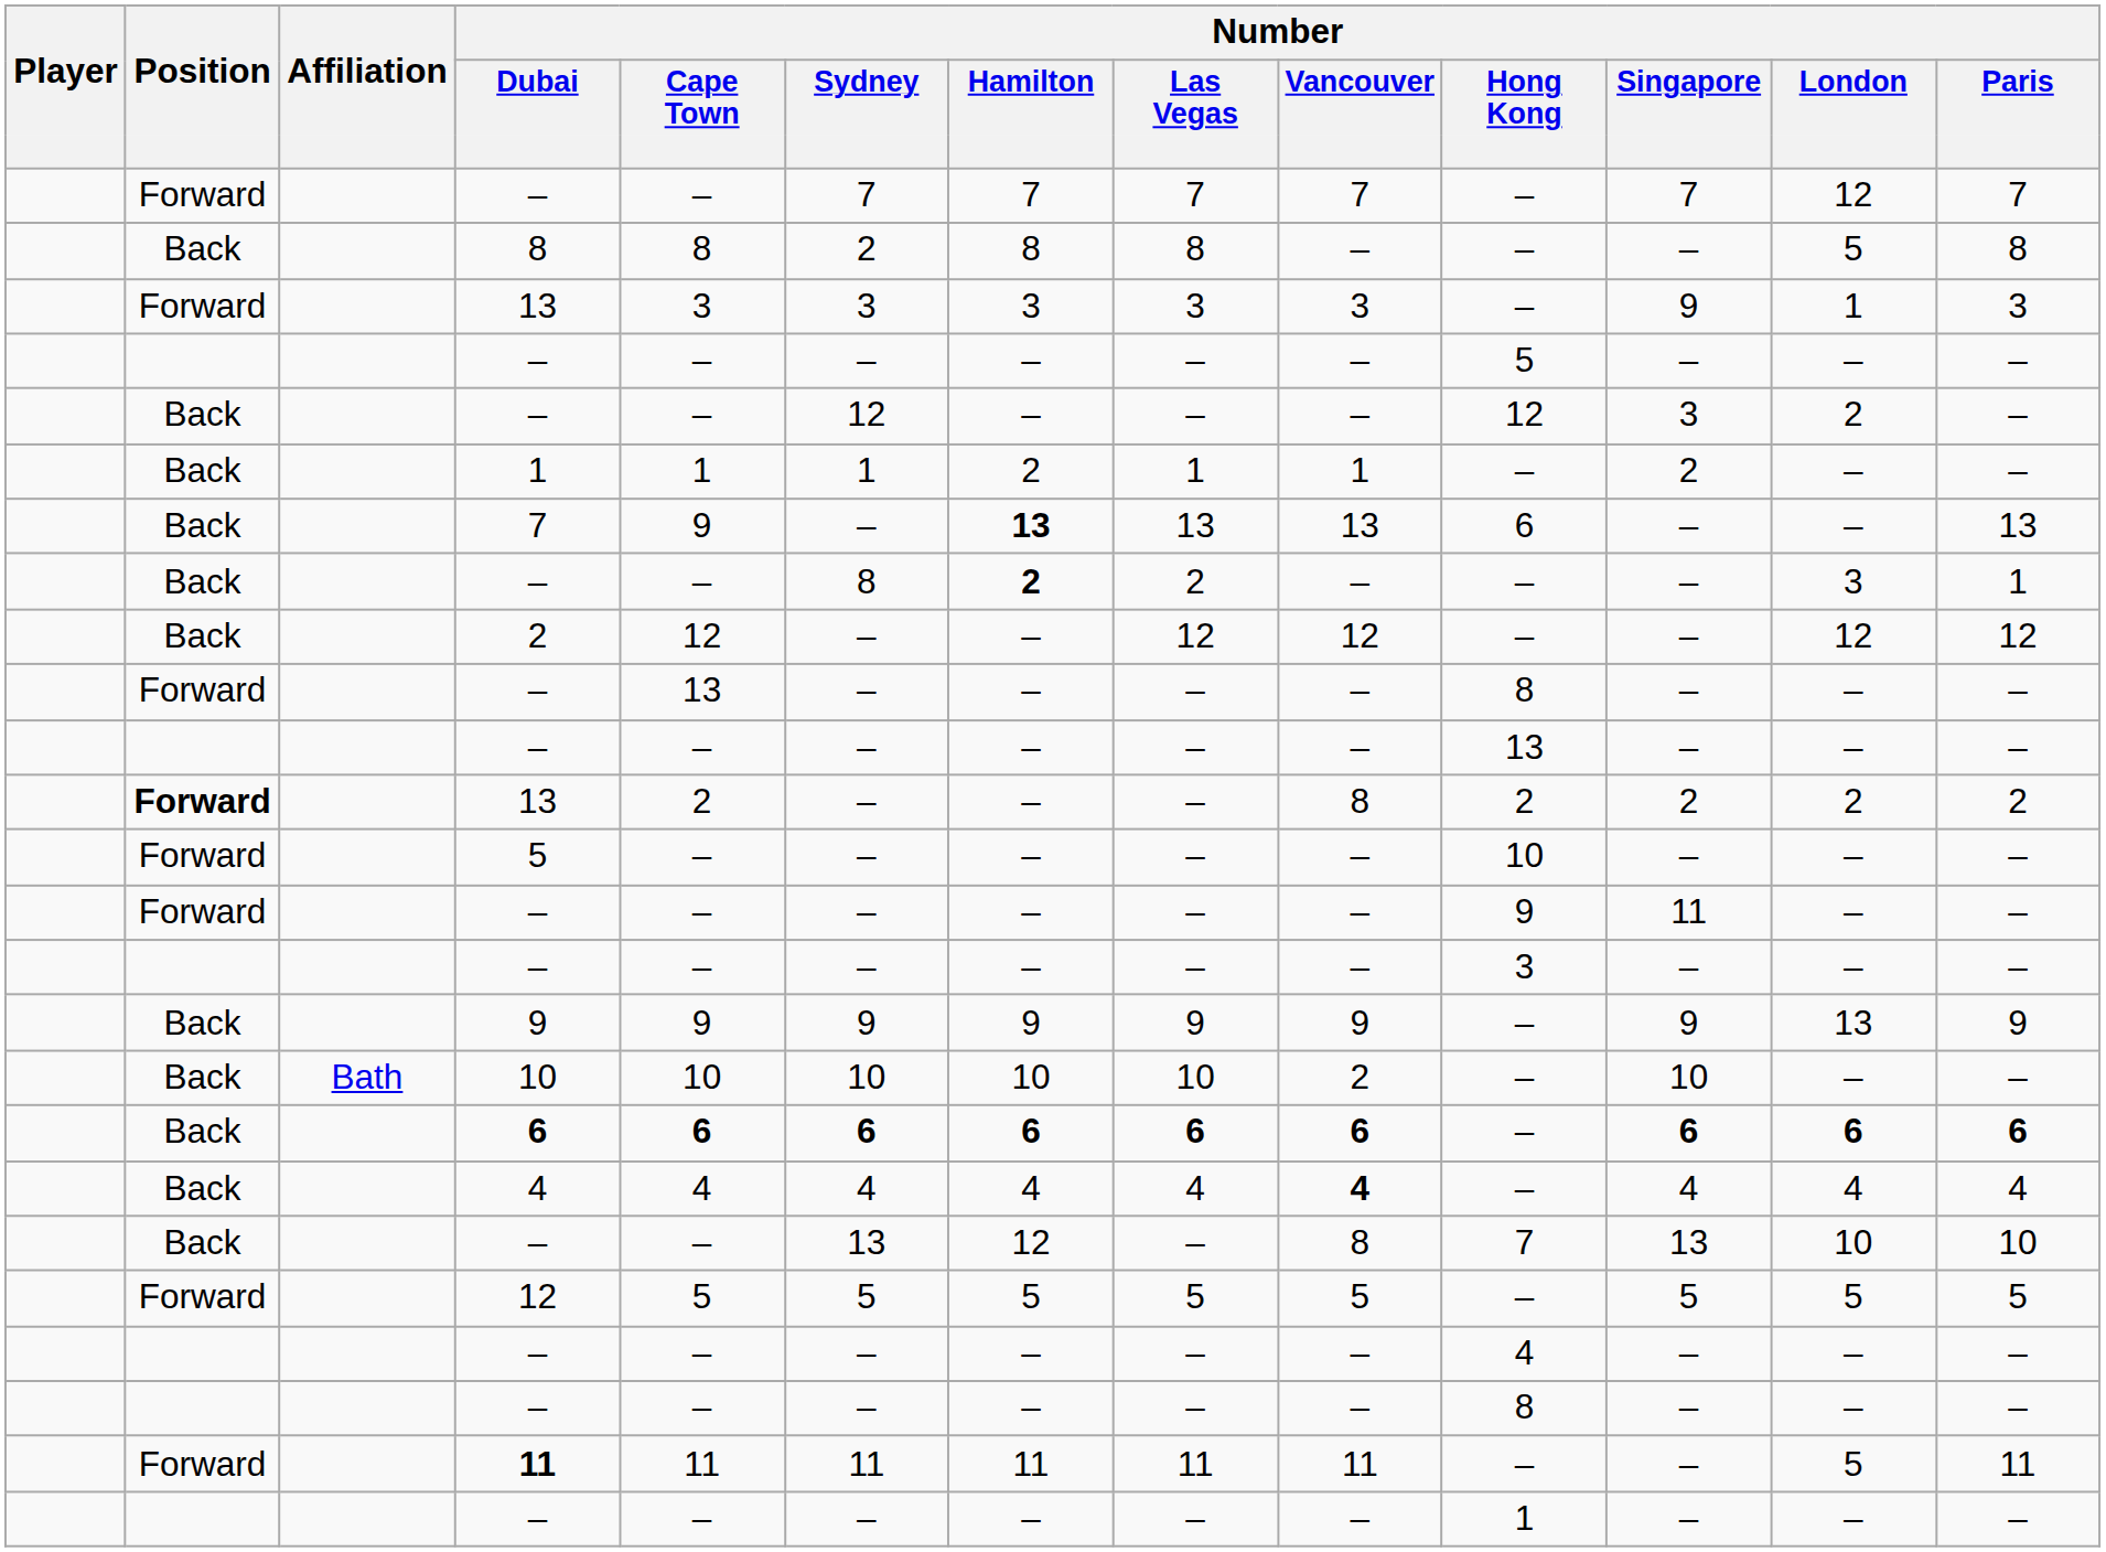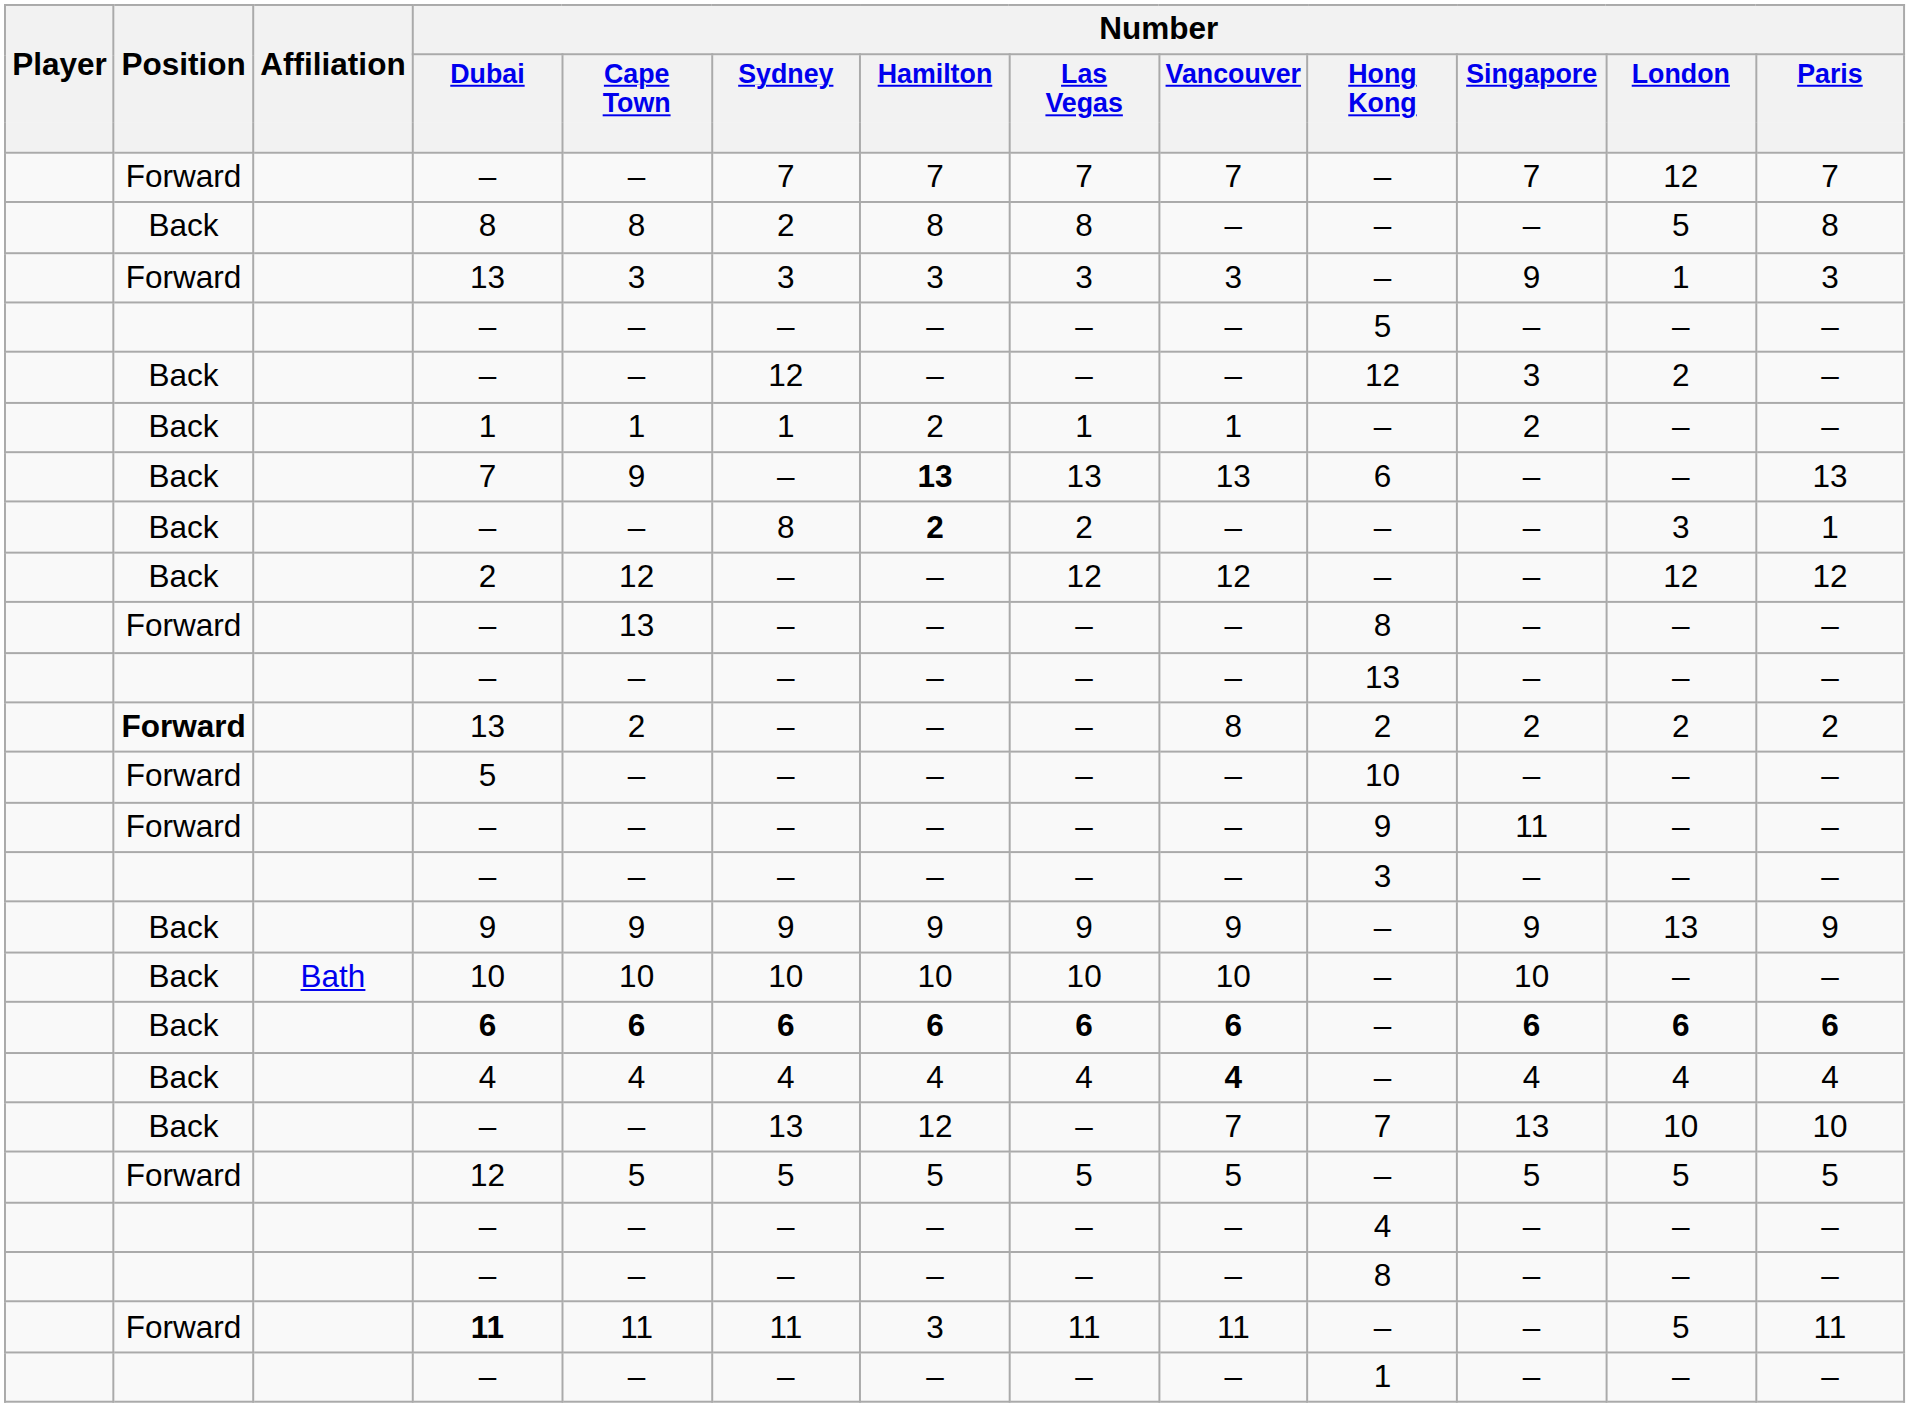row 20 | Number / Vancouver: 2 -> 10
row 23 | Number / Vancouver: 8 -> 7
row 27 | Number / Hamilton: 11 -> 3
